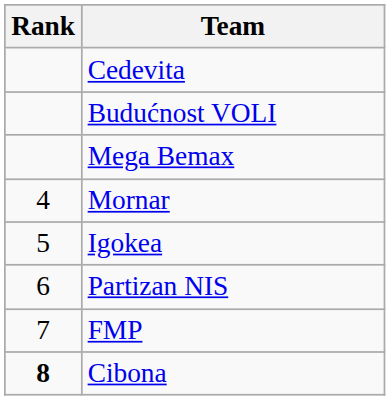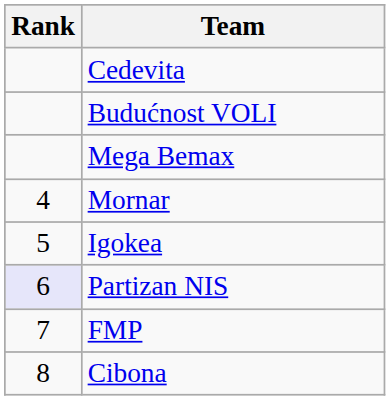Partizan NIS | Rank: no background -> lavender background
Cibona | Rank: bold -> normal
